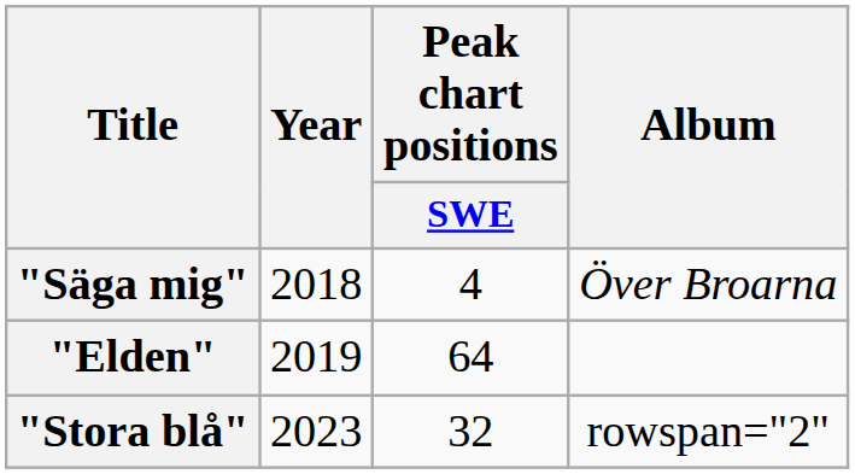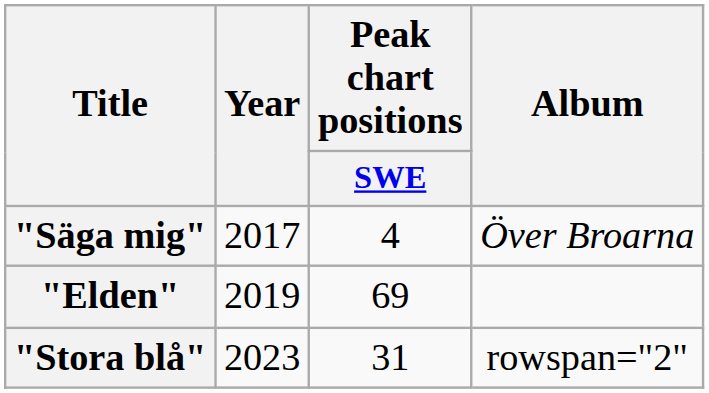"Säga mig" | Year: 2018 -> 2017
"Elden" | Peak chart positions / SWE: 64 -> 69
"Stora blå" | Peak chart positions / SWE: 32 -> 31
